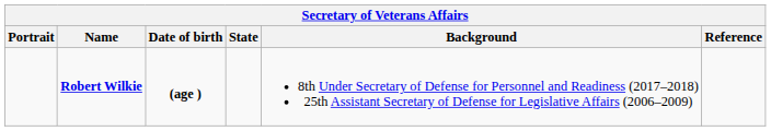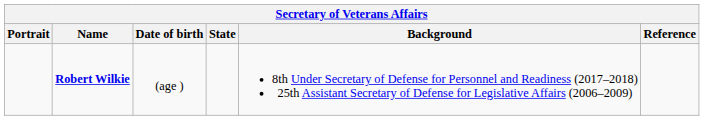Robert Wilkie | Date of birth: bold -> normal
